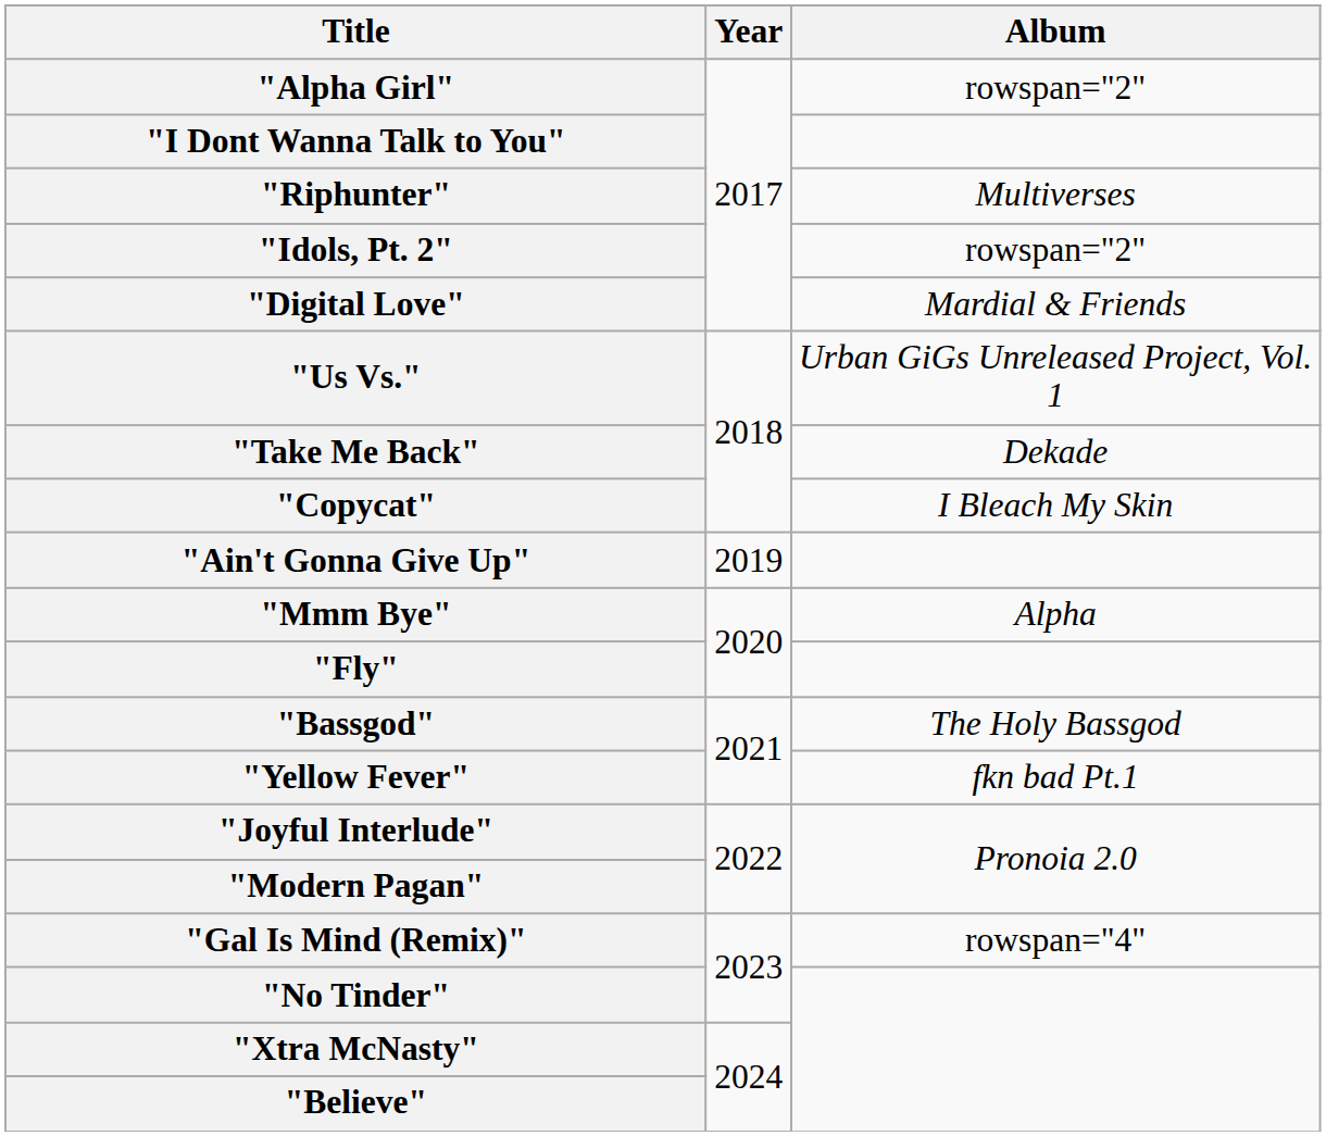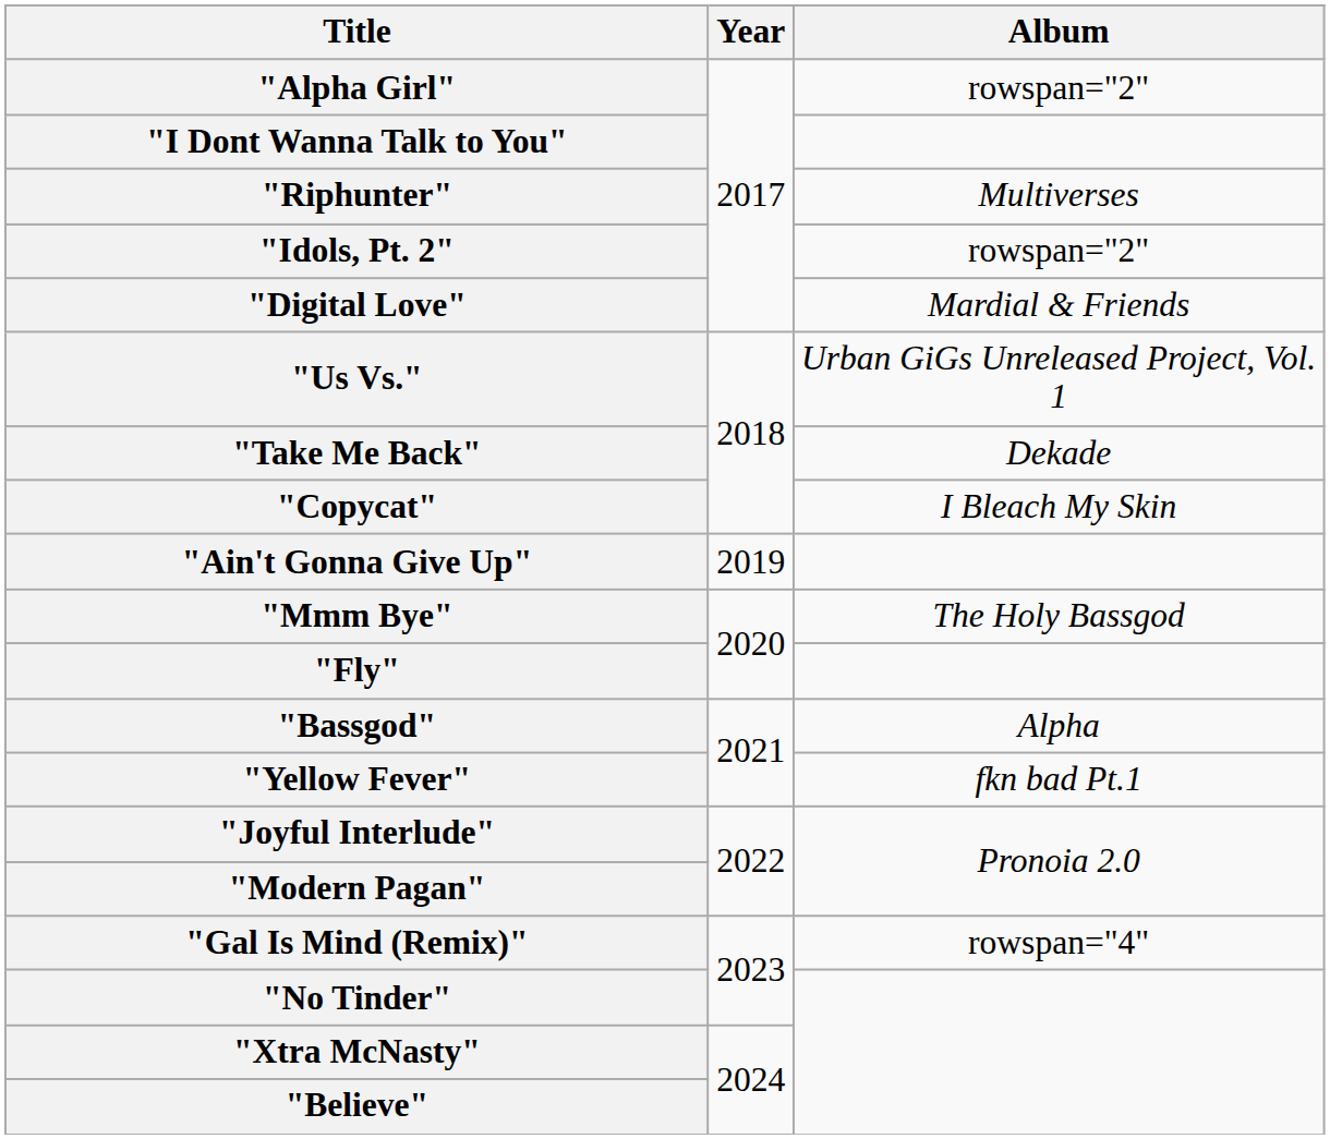"Mmm Bye" | Album: Alpha -> The Holy Bassgod
"Bassgod" | Album: The Holy Bassgod -> Alpha
